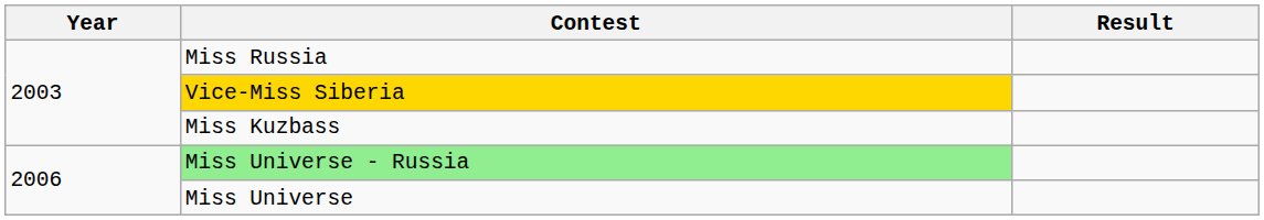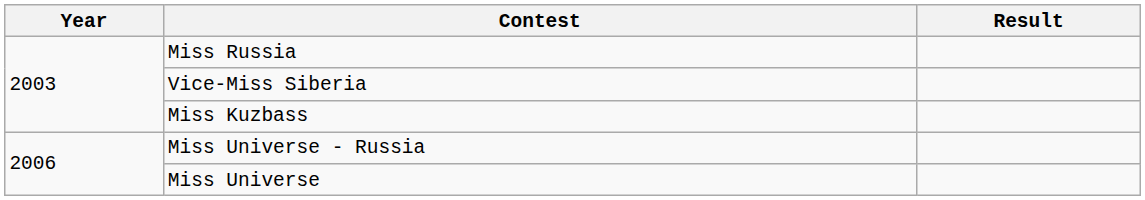Vice-Miss Siberia | Contest: gold background -> no background
Miss Universe - Russia | Contest: lightgreen background -> no background
